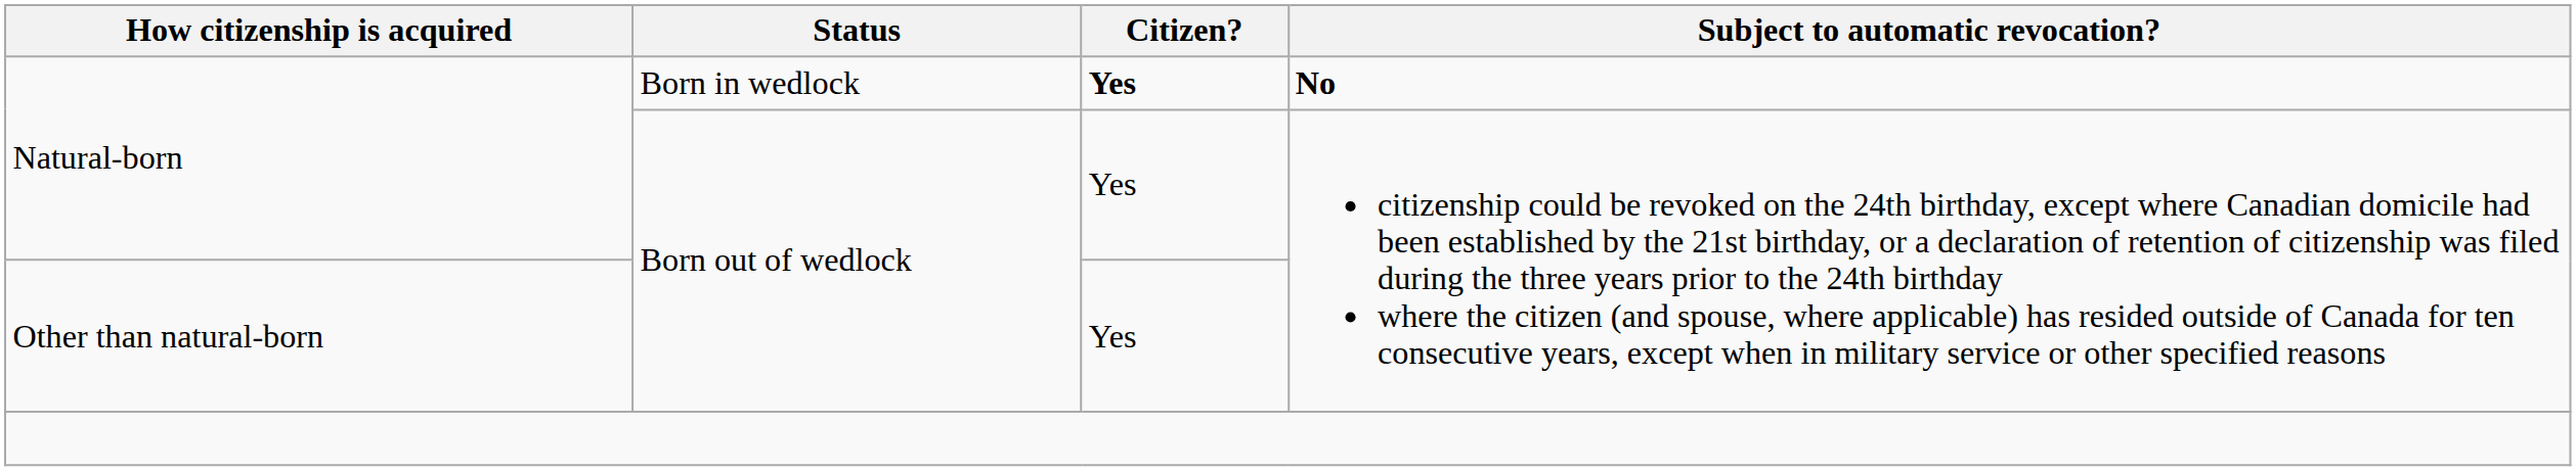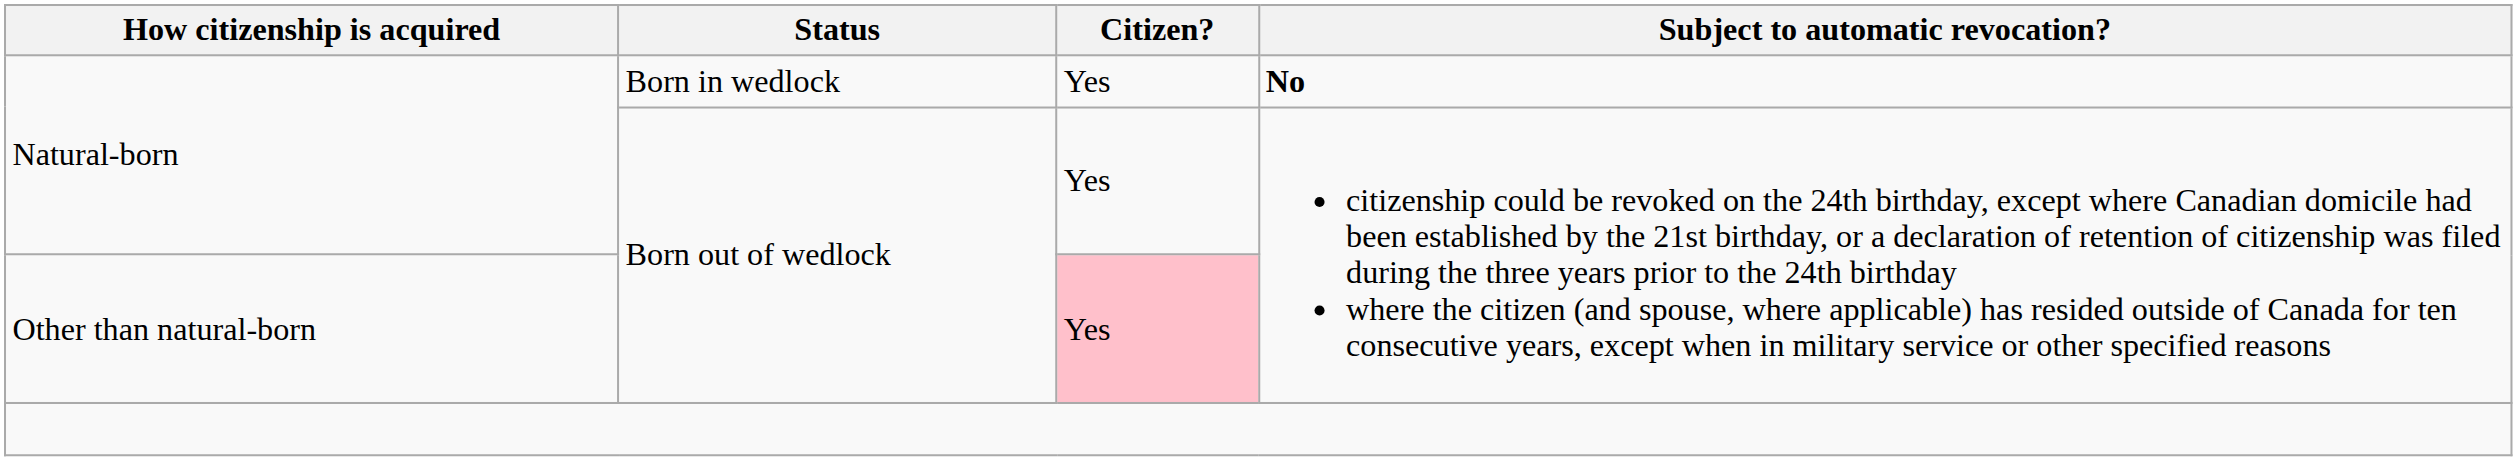Natural-born / Born in wedlock | Citizen?: bold -> normal
Other than natural-born | Citizen?: no background -> pink background
